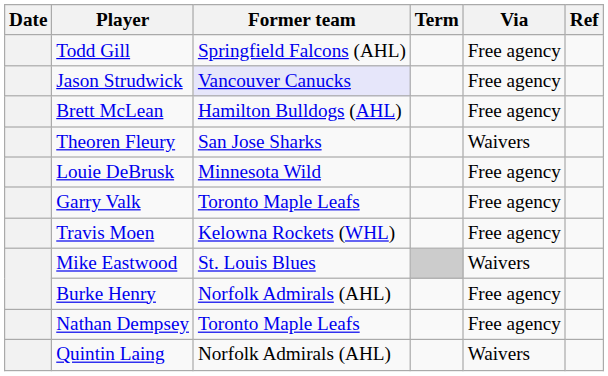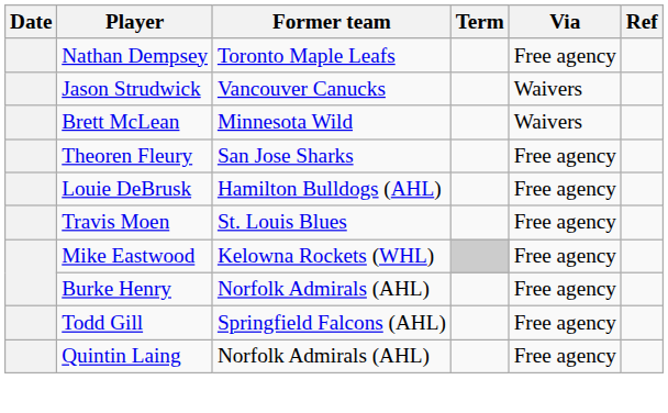rows swapped: Nathan Dempsey <-> Todd Gill
Jason Strudwick | Former team: lavender background -> no background
Jason Strudwick | Via: Free agency -> Waivers
Brett McLean | Former team: Hamilton Bulldogs (AHL) -> Minnesota Wild
Brett McLean | Via: Free agency -> Waivers
Theoren Fleury | Via: Waivers -> Free agency
Louie DeBrusk | Former team: Minnesota Wild -> Hamilton Bulldogs (AHL)
- row: Garry Valk | Toronto Maple Leafs | Free agency
Travis Moen | Former team: Kelowna Rockets (WHL) -> St. Louis Blues
Mike Eastwood | Former team: St. Louis Blues -> Kelowna Rockets (WHL)
Mike Eastwood | Via: Waivers -> Free agency
Quintin Laing | Via: Waivers -> Free agency
